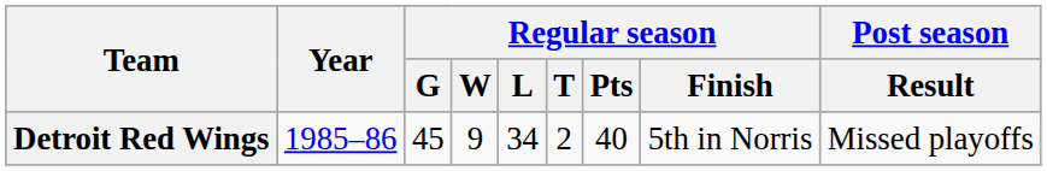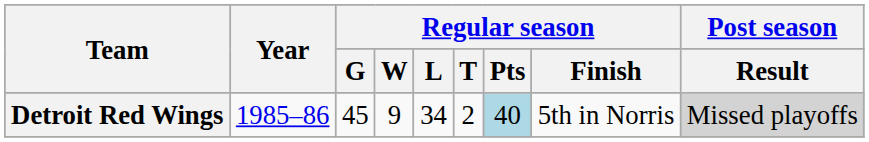Detroit Red Wings | Regular season / Pts: no background -> lightblue background
Detroit Red Wings | Post season / Result: no background -> lightgrey background
